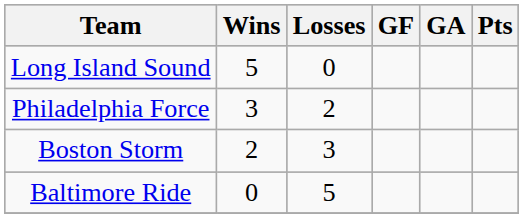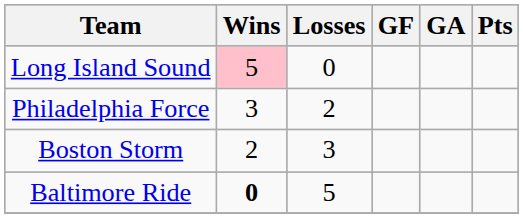Long Island Sound | Wins: no background -> pink background
Baltimore Ride | Wins: normal -> bold
